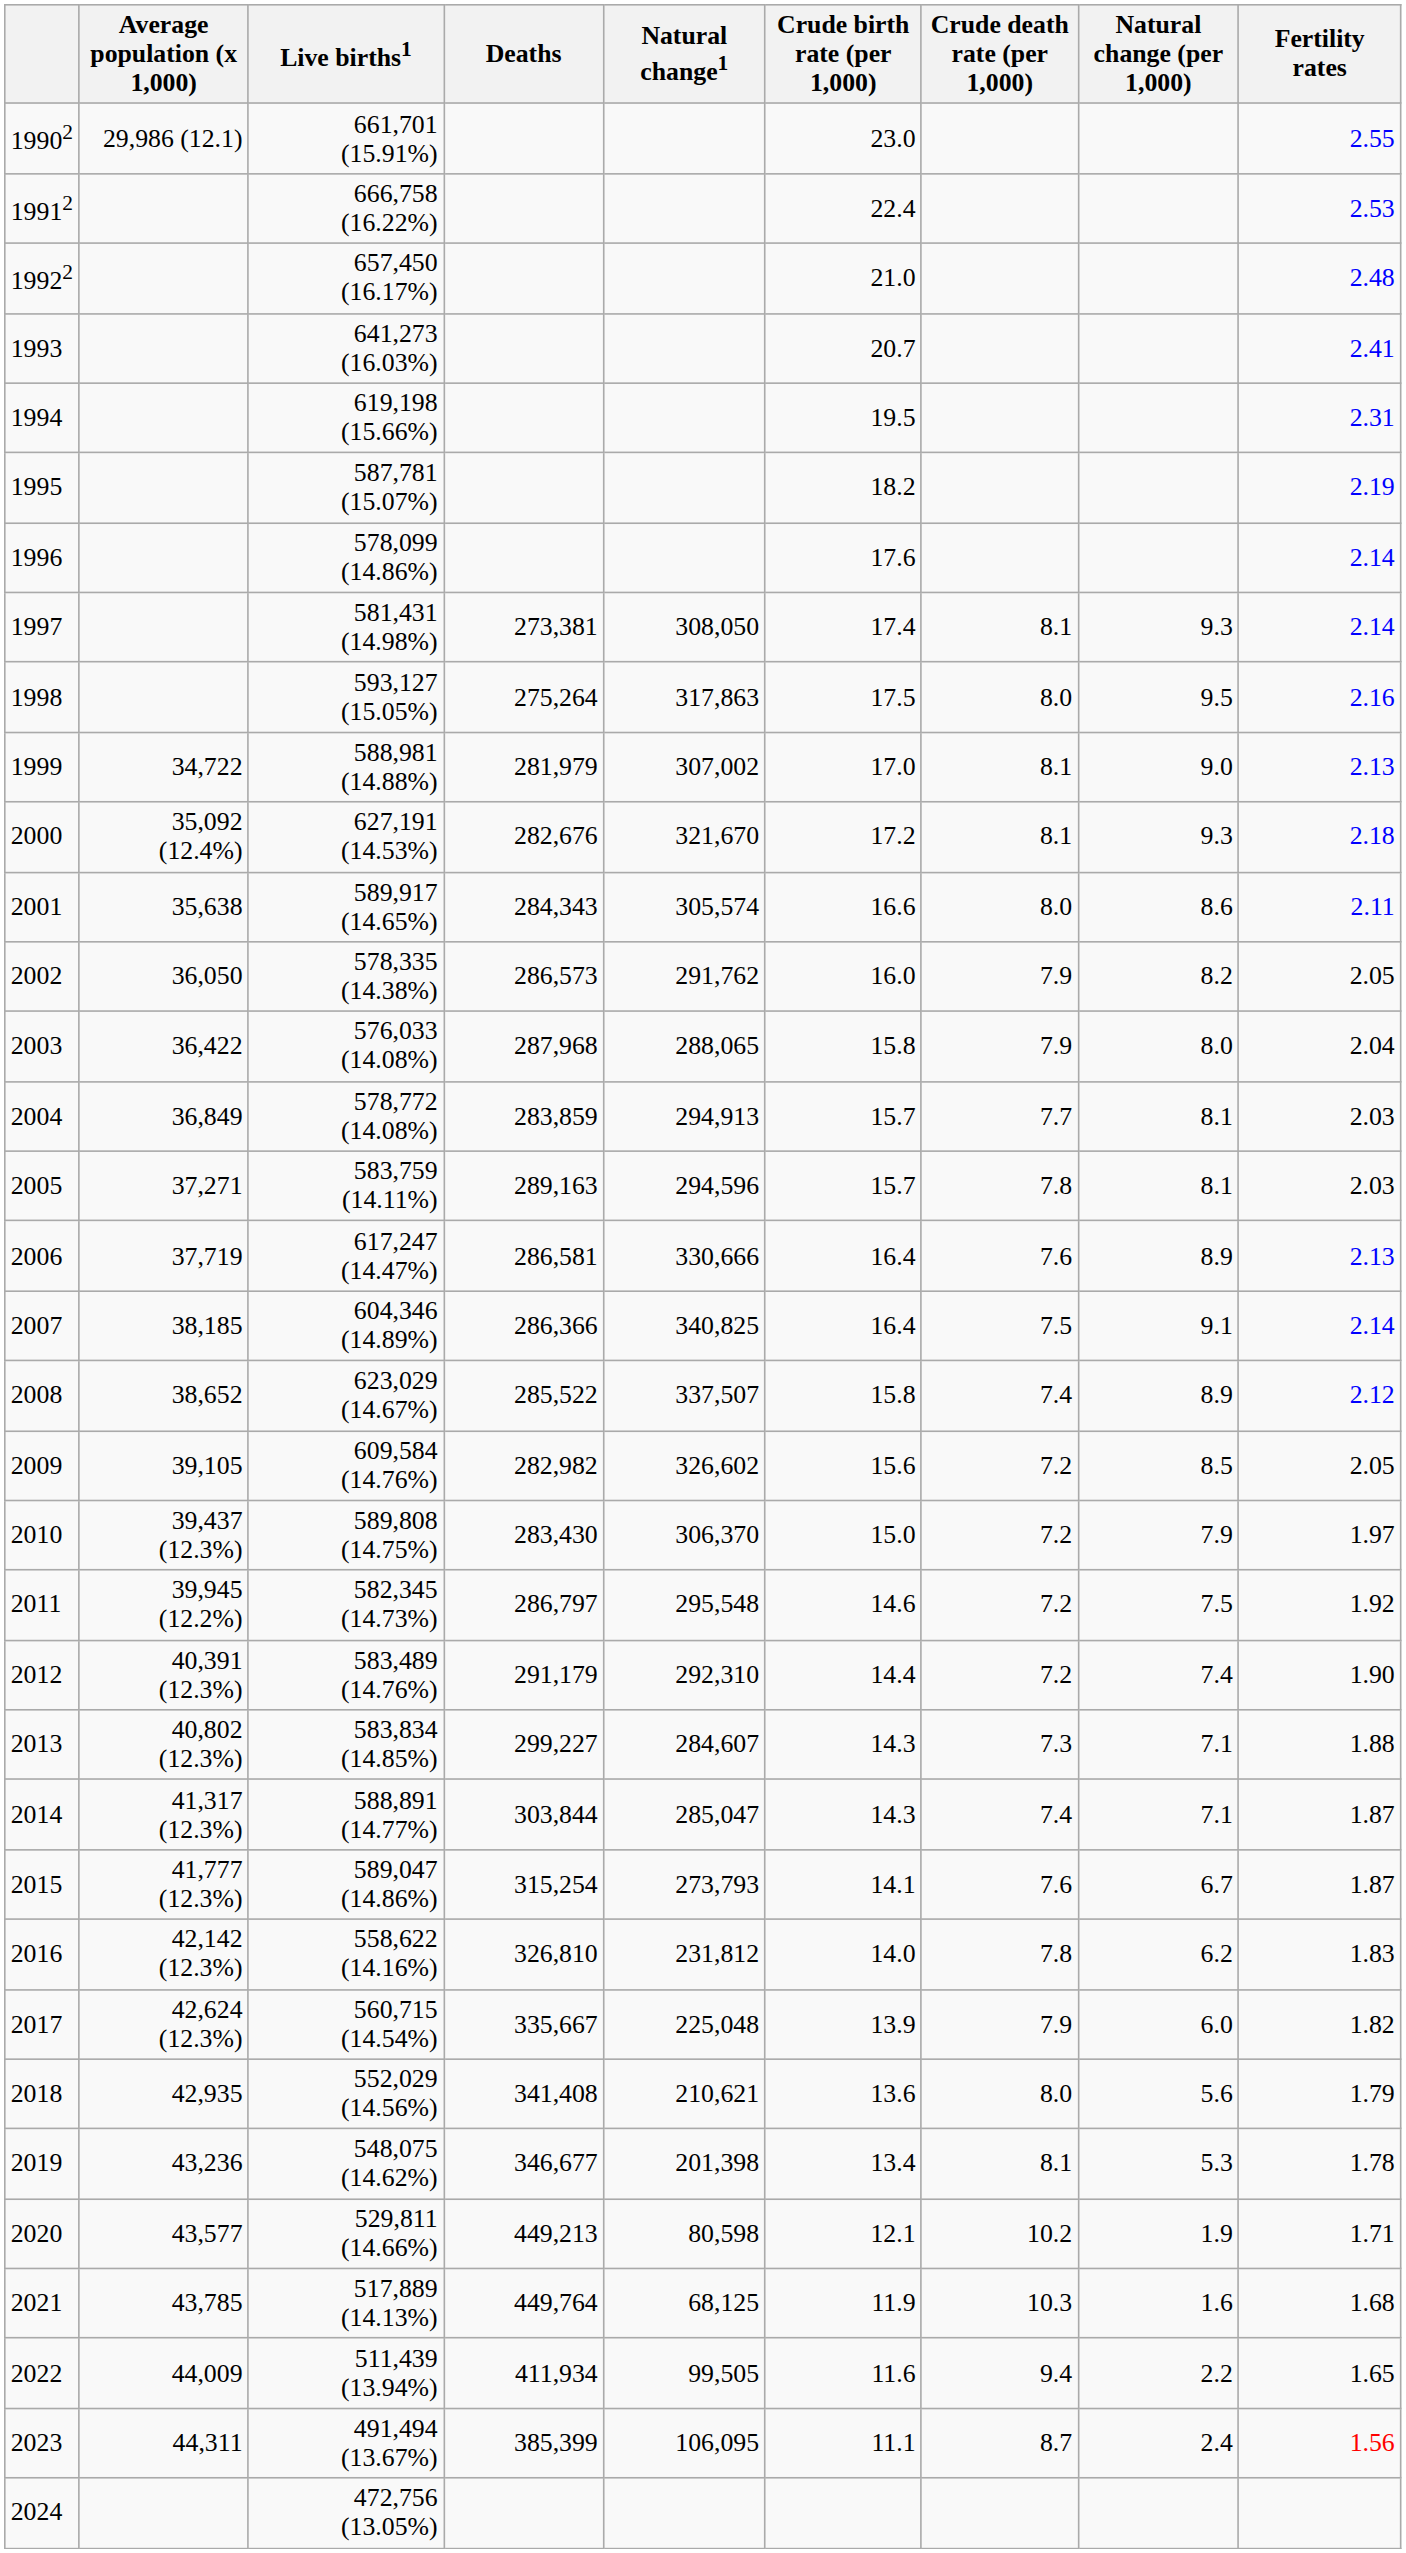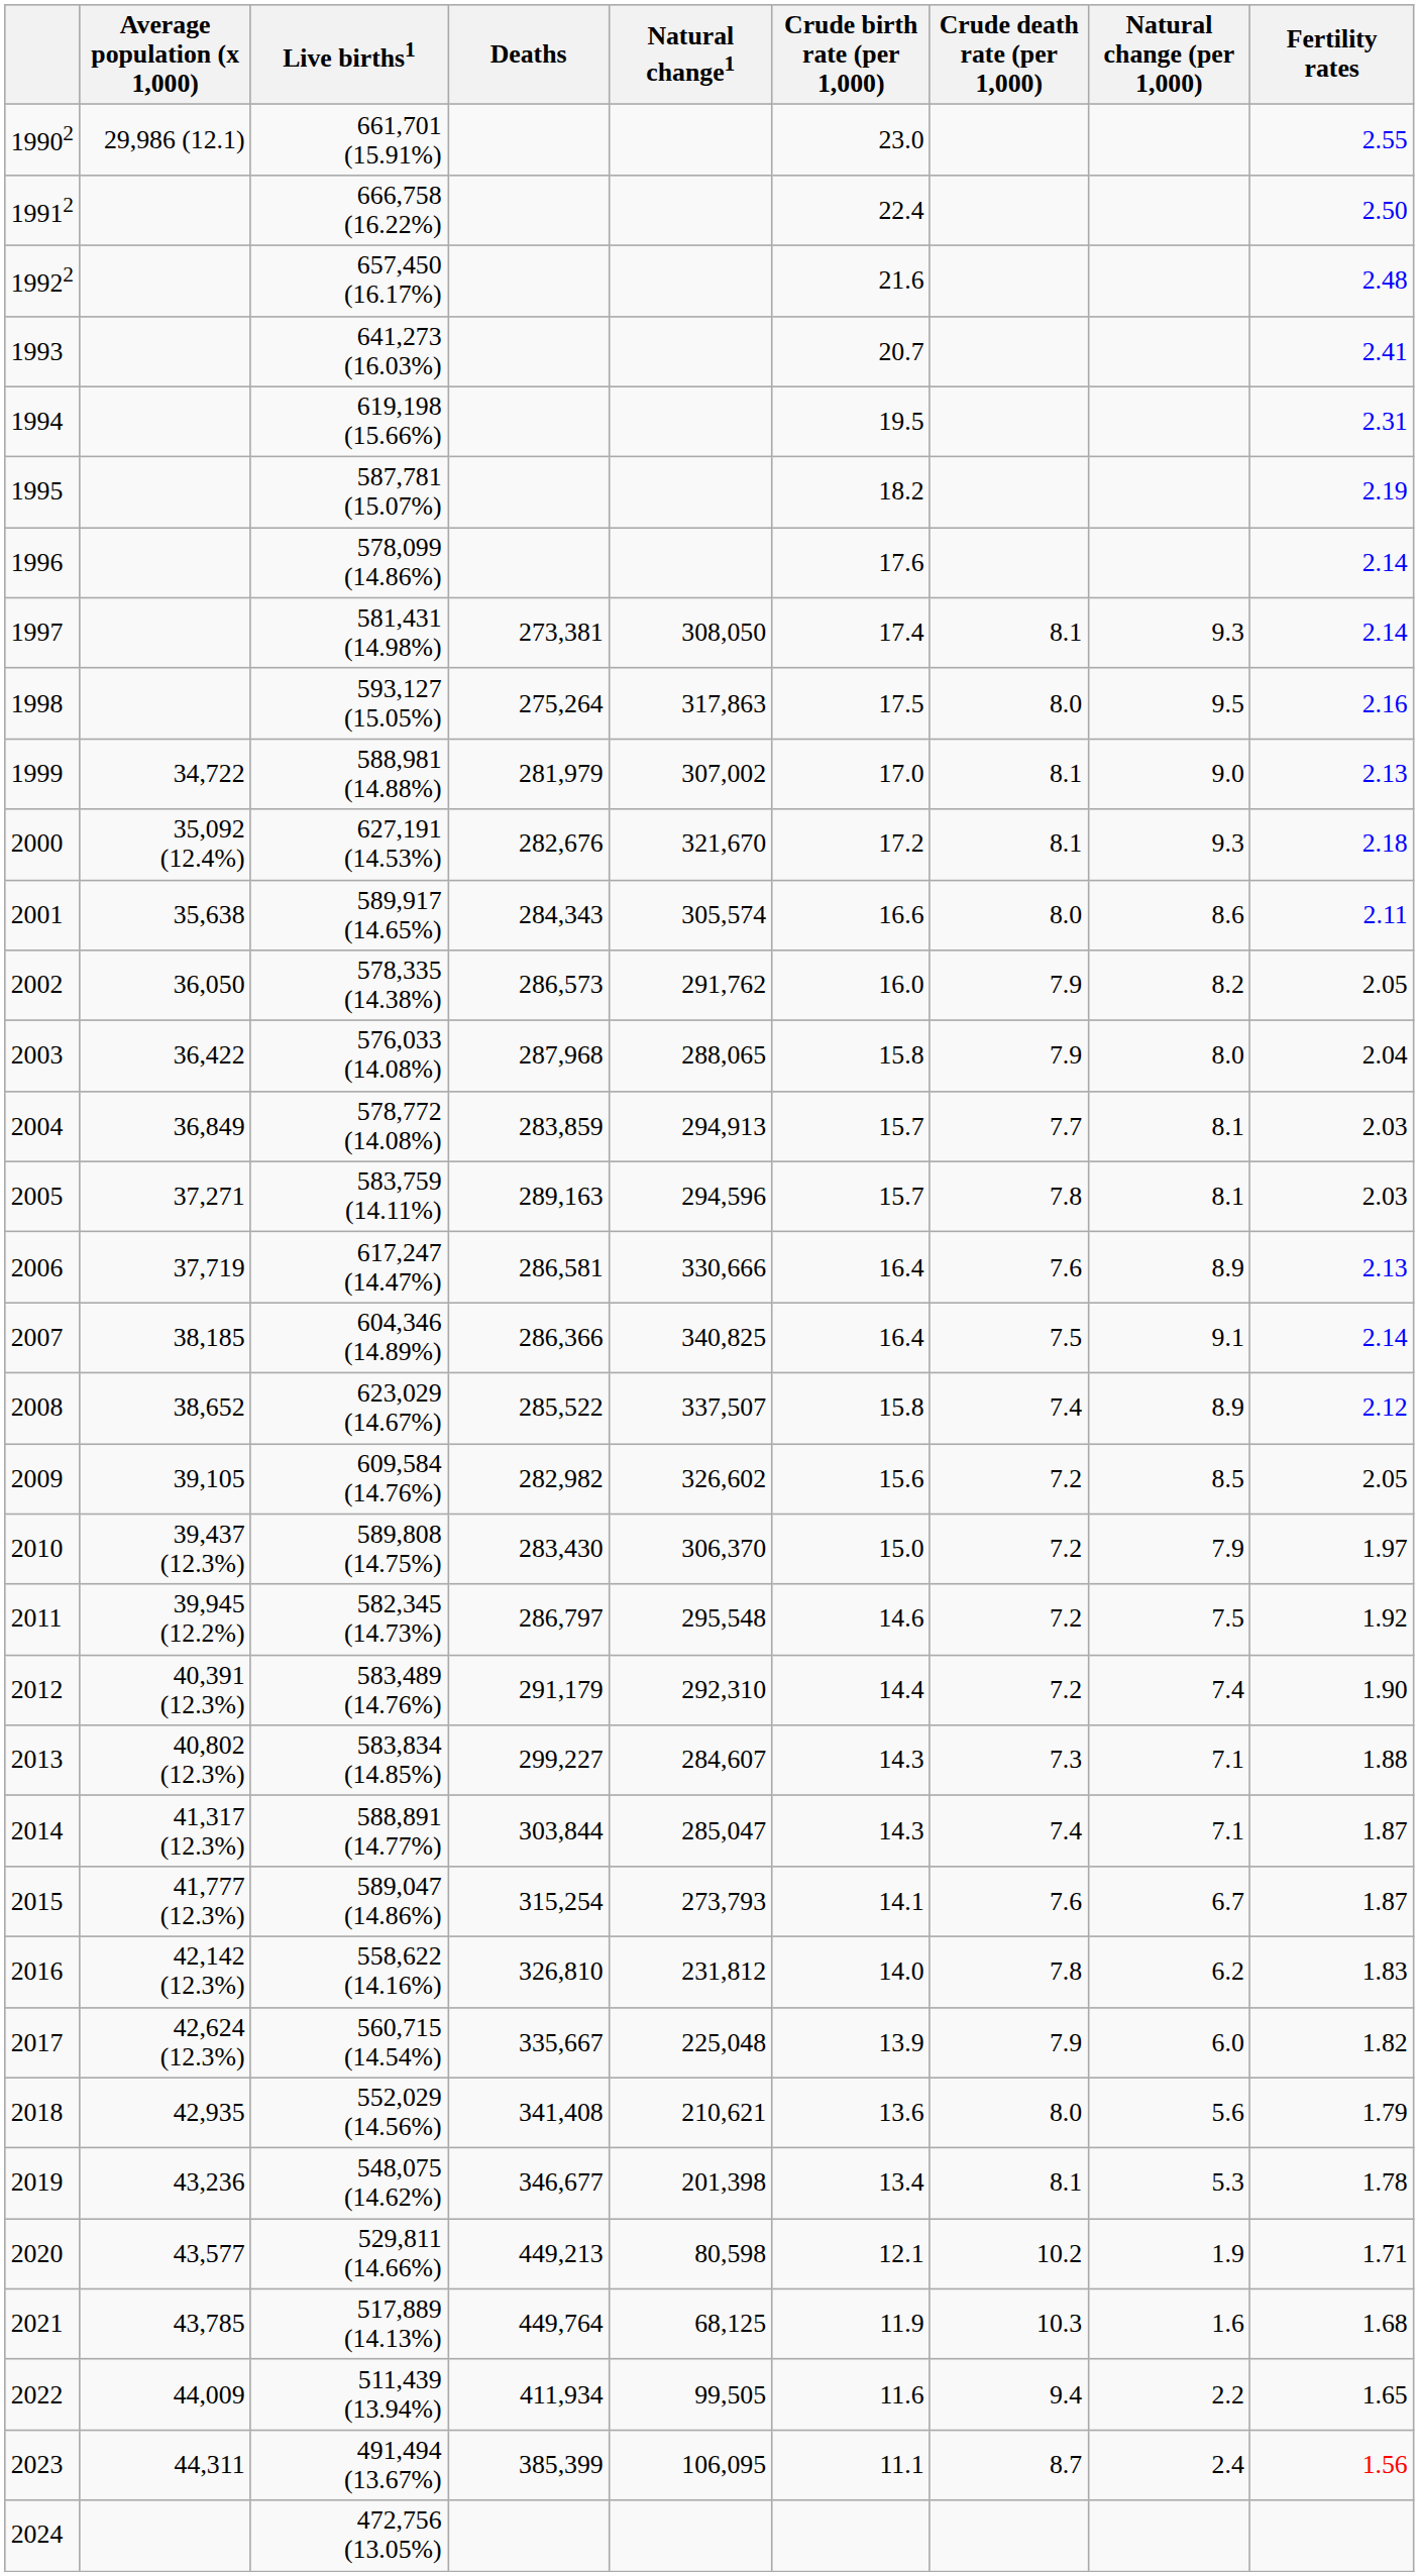19912 | Fertility rates: 2.53 -> 2.50
19922 | Crude birth rate (per 1,000): 21.0 -> 21.6
